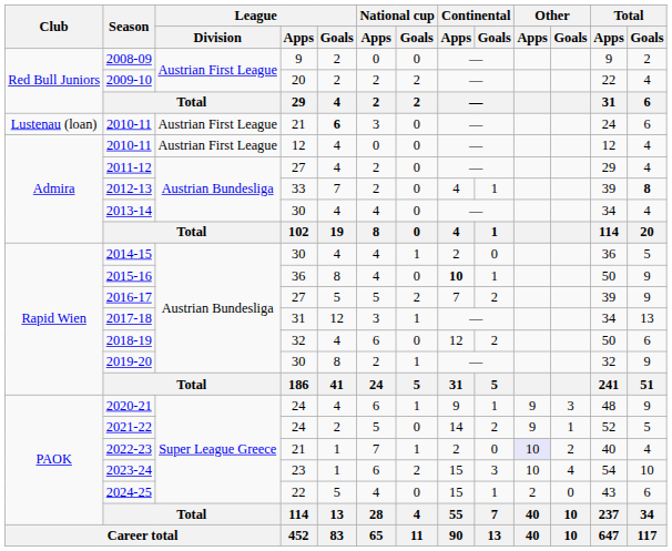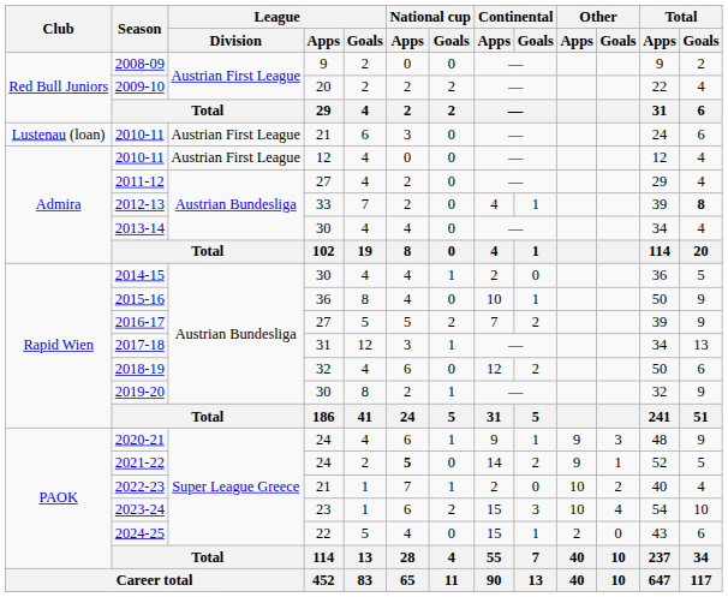2010-11 / 21 | League / Goals: bold -> normal
2015-16 | Continental / Apps: bold -> normal
2021-22 | National cup / Apps: normal -> bold
2022-23 | Other / Apps: lavender background -> no background
